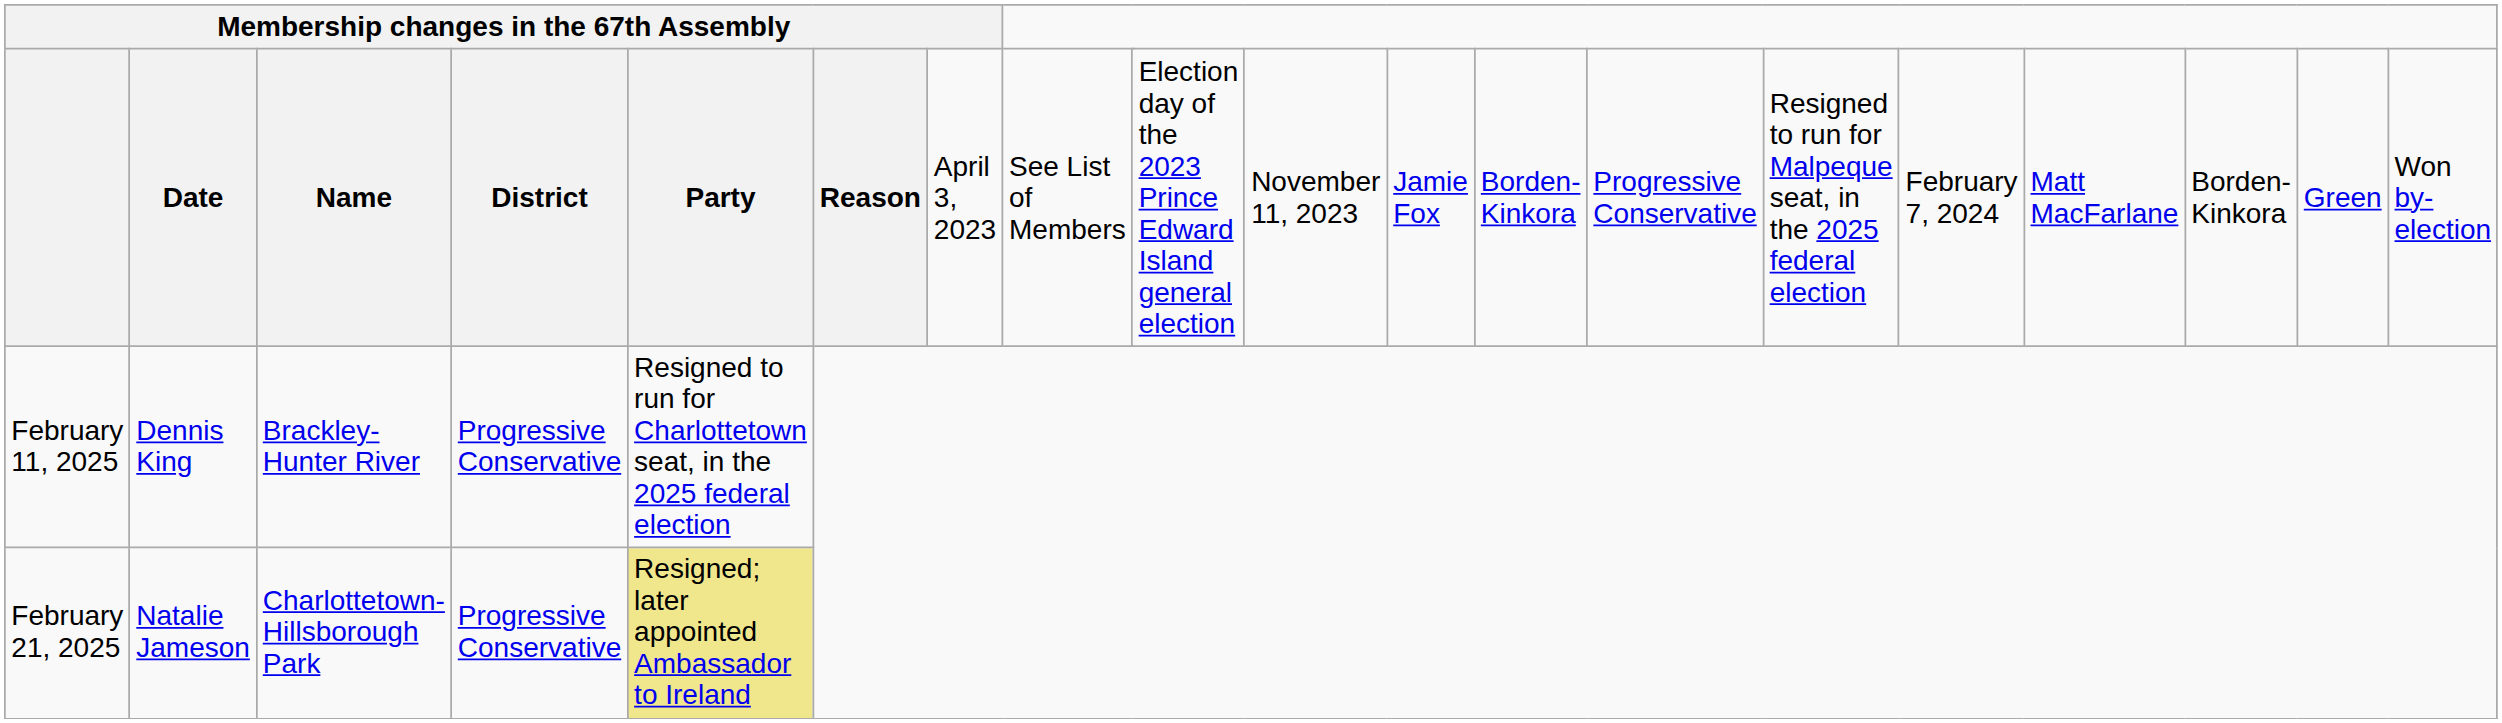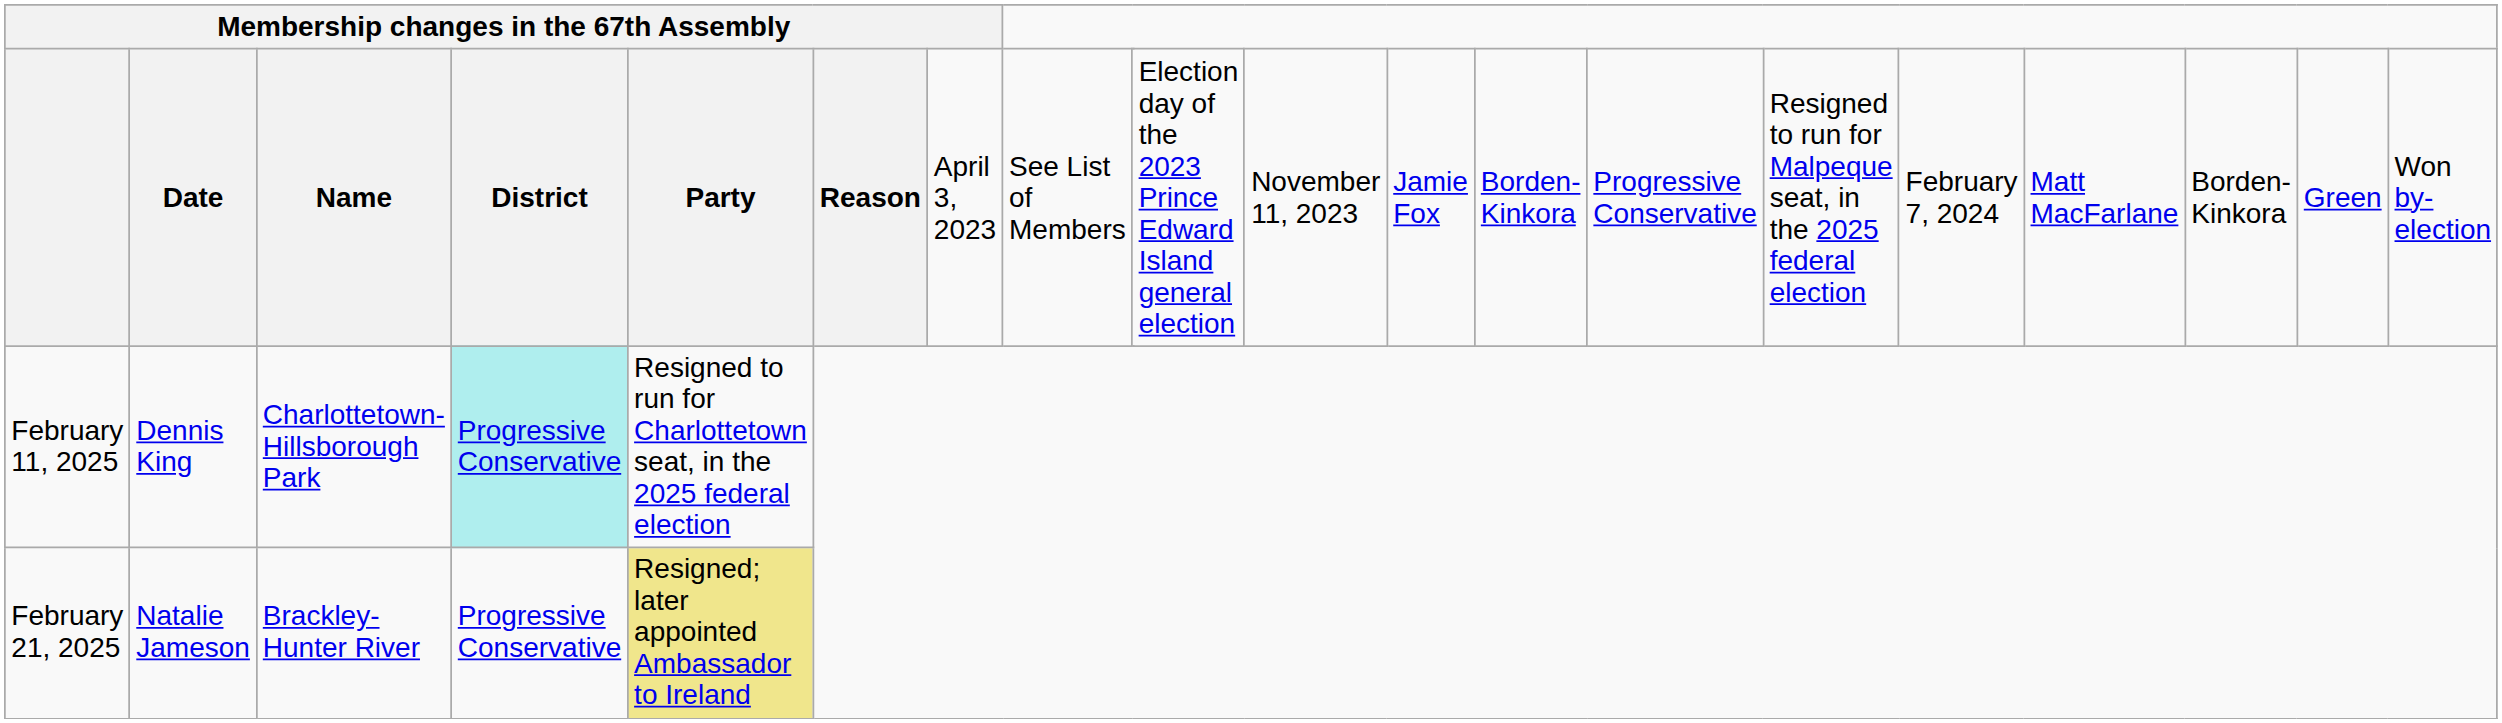February 11, 2025 | column 3: Brackley-Hunter River -> Charlottetown-Hillsborough Park
February 11, 2025 | column 4: no background -> paleturquoise background
February 21, 2025 | column 3: Charlottetown-Hillsborough Park -> Brackley-Hunter River
